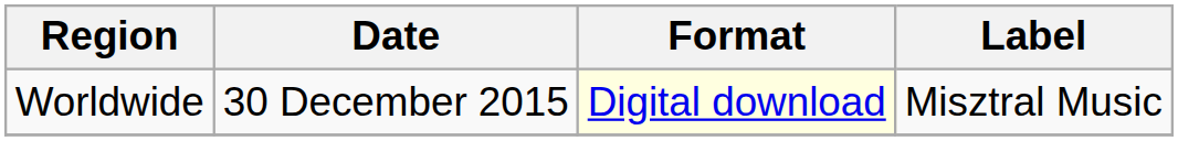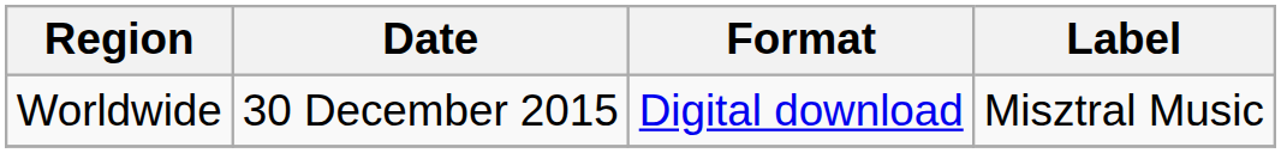Worldwide | Format: lightyellow background -> no background
